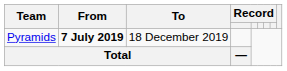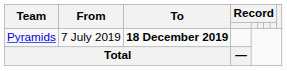Pyramids | From: bold -> normal
Pyramids | To: normal -> bold
